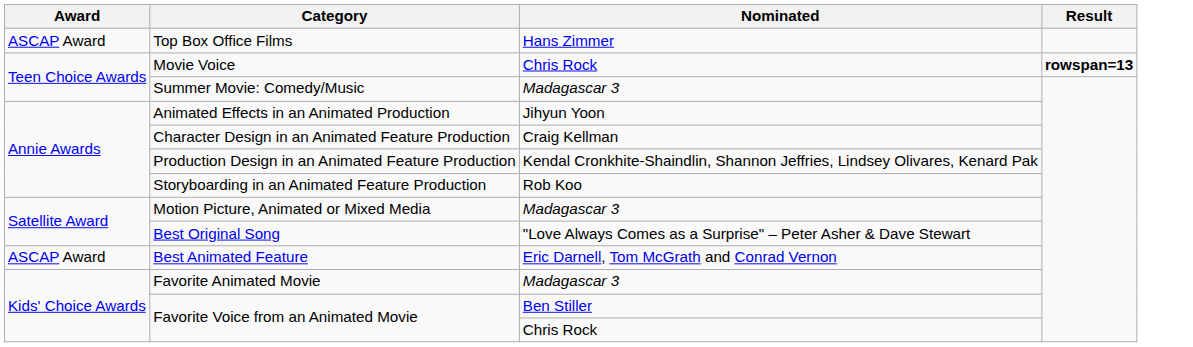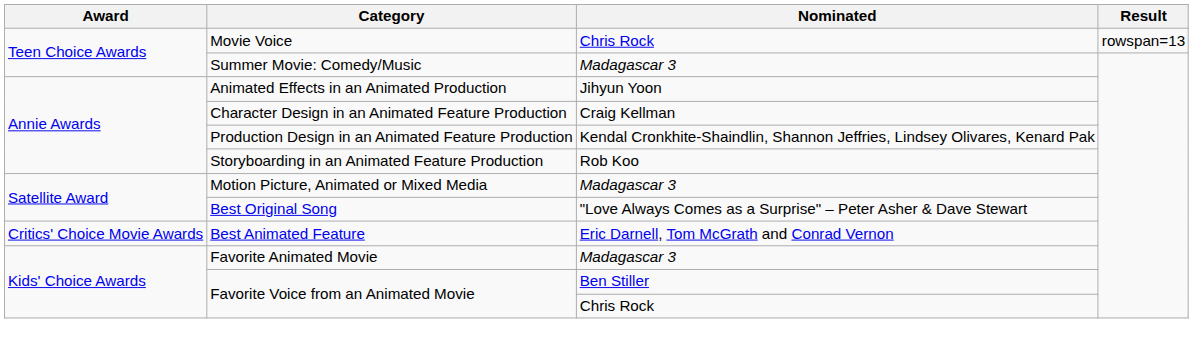- row: ASCAP Award | Top Box Office Films | Hans Zimmer
Movie Voice | Result: bold -> normal
Best Animated Feature | Award: ASCAP Award -> Critics' Choice Movie Awards
